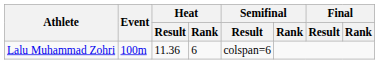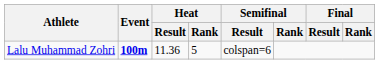Lalu Muhammad Zohri | Event: normal -> bold
Lalu Muhammad Zohri | Heat / Rank: 6 -> 5
